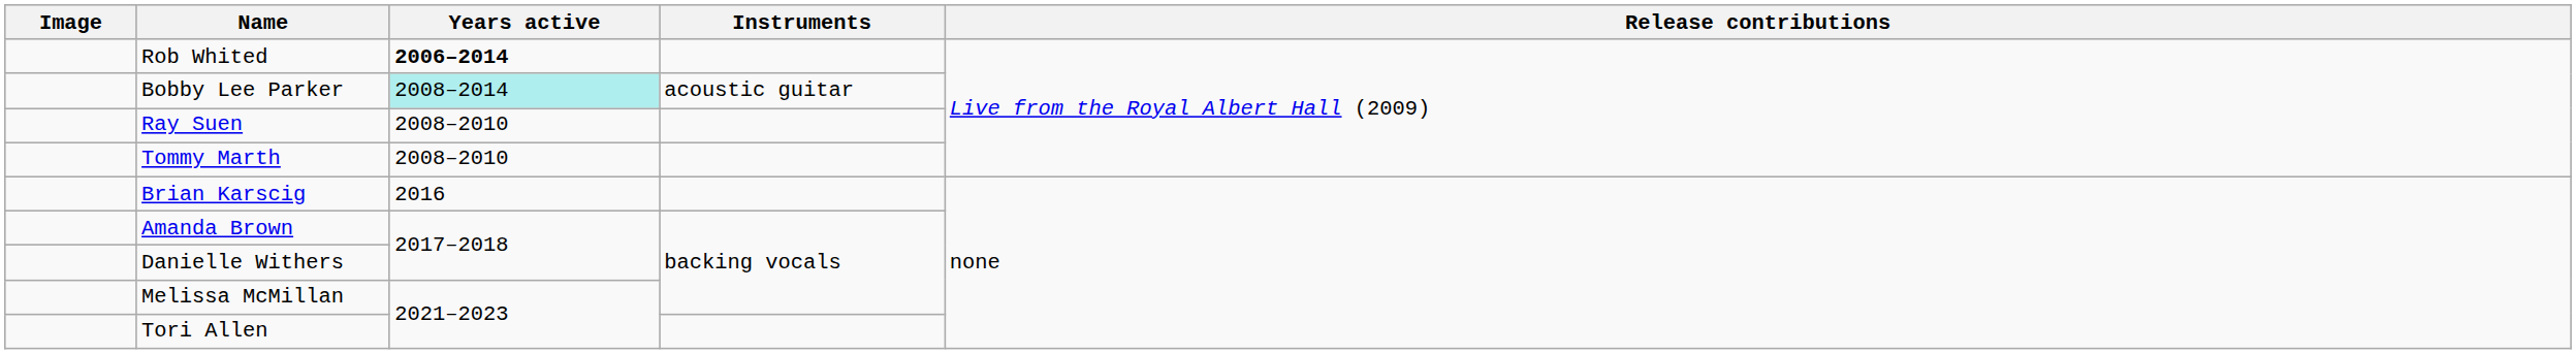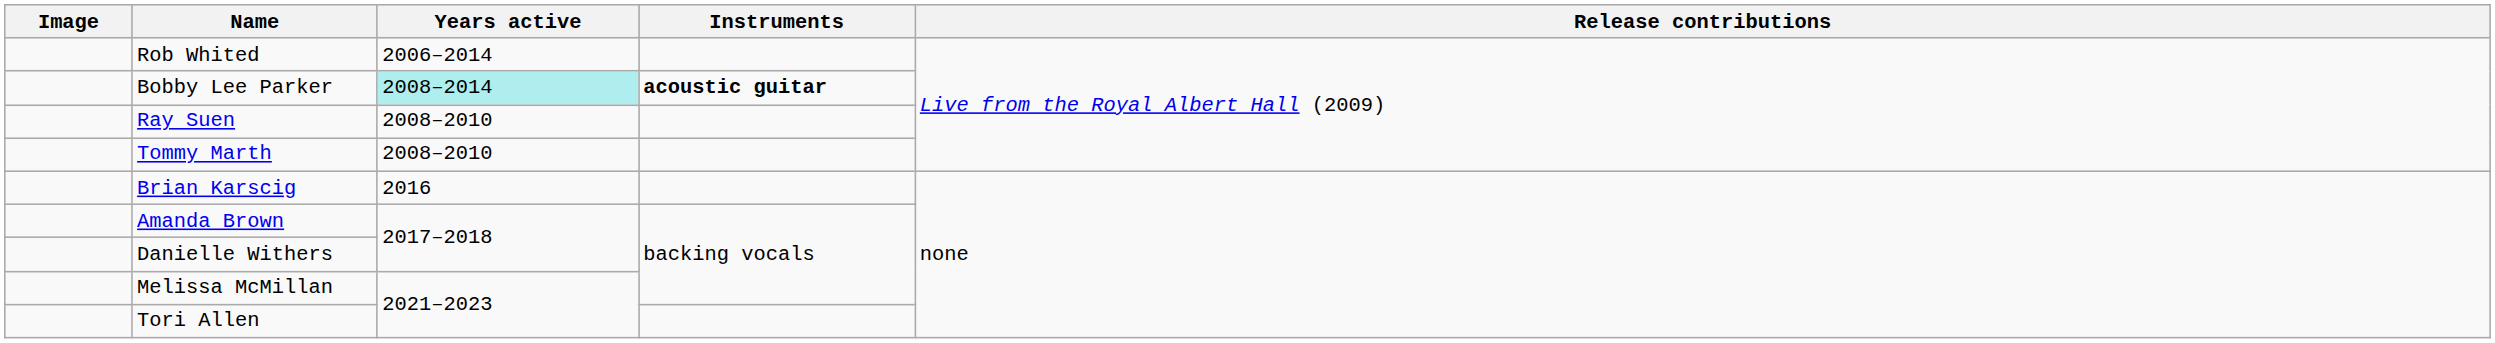Rob Whited | Years active: bold -> normal
Bobby Lee Parker | Instruments: normal -> bold
